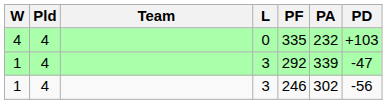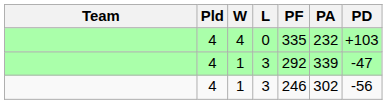columns swapped: Team <-> W
